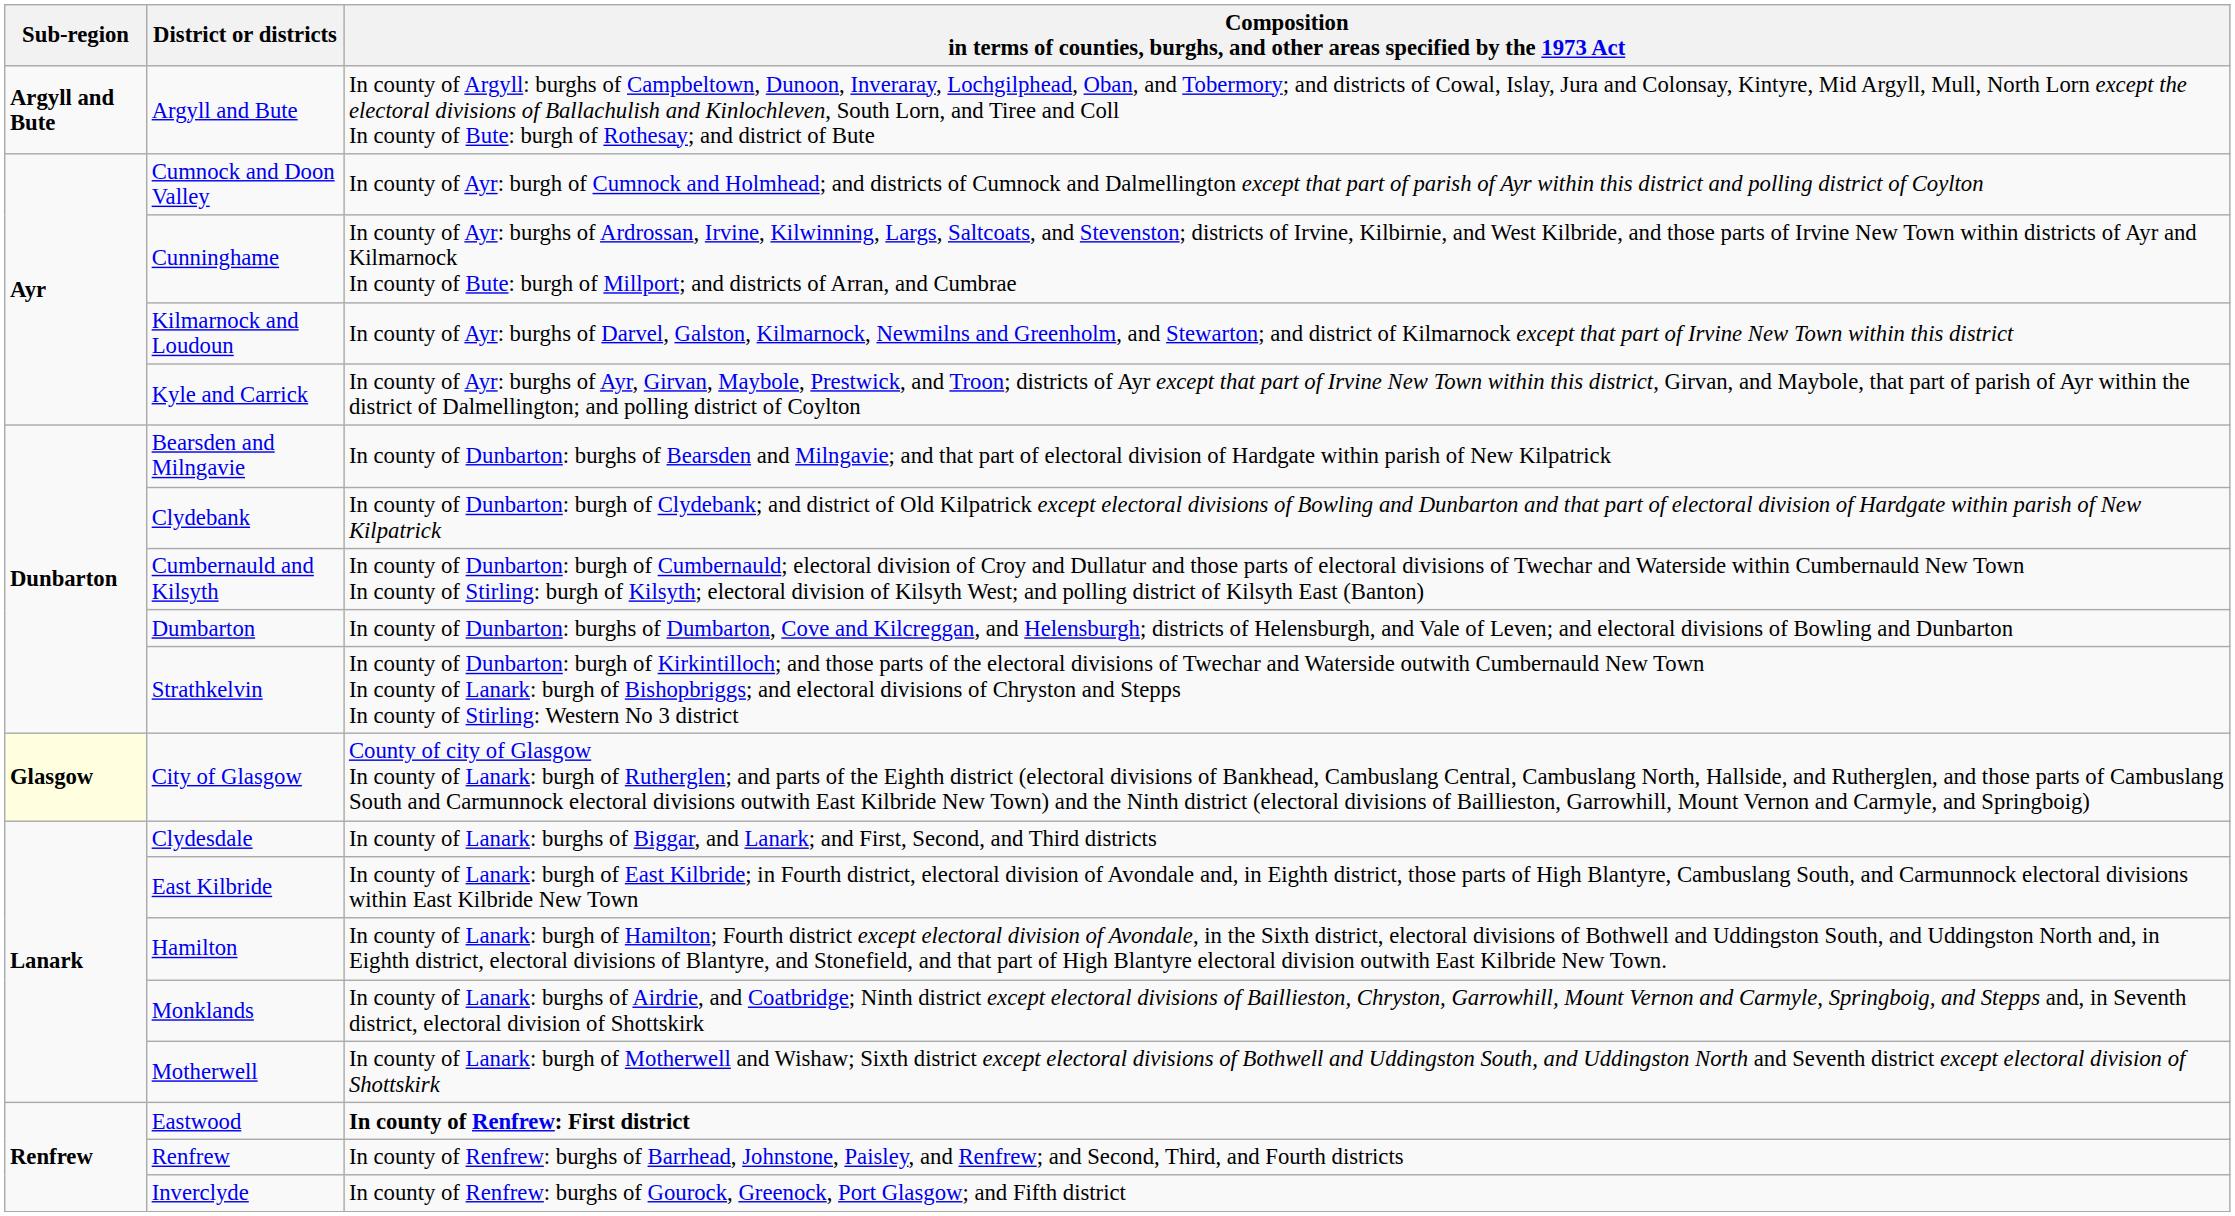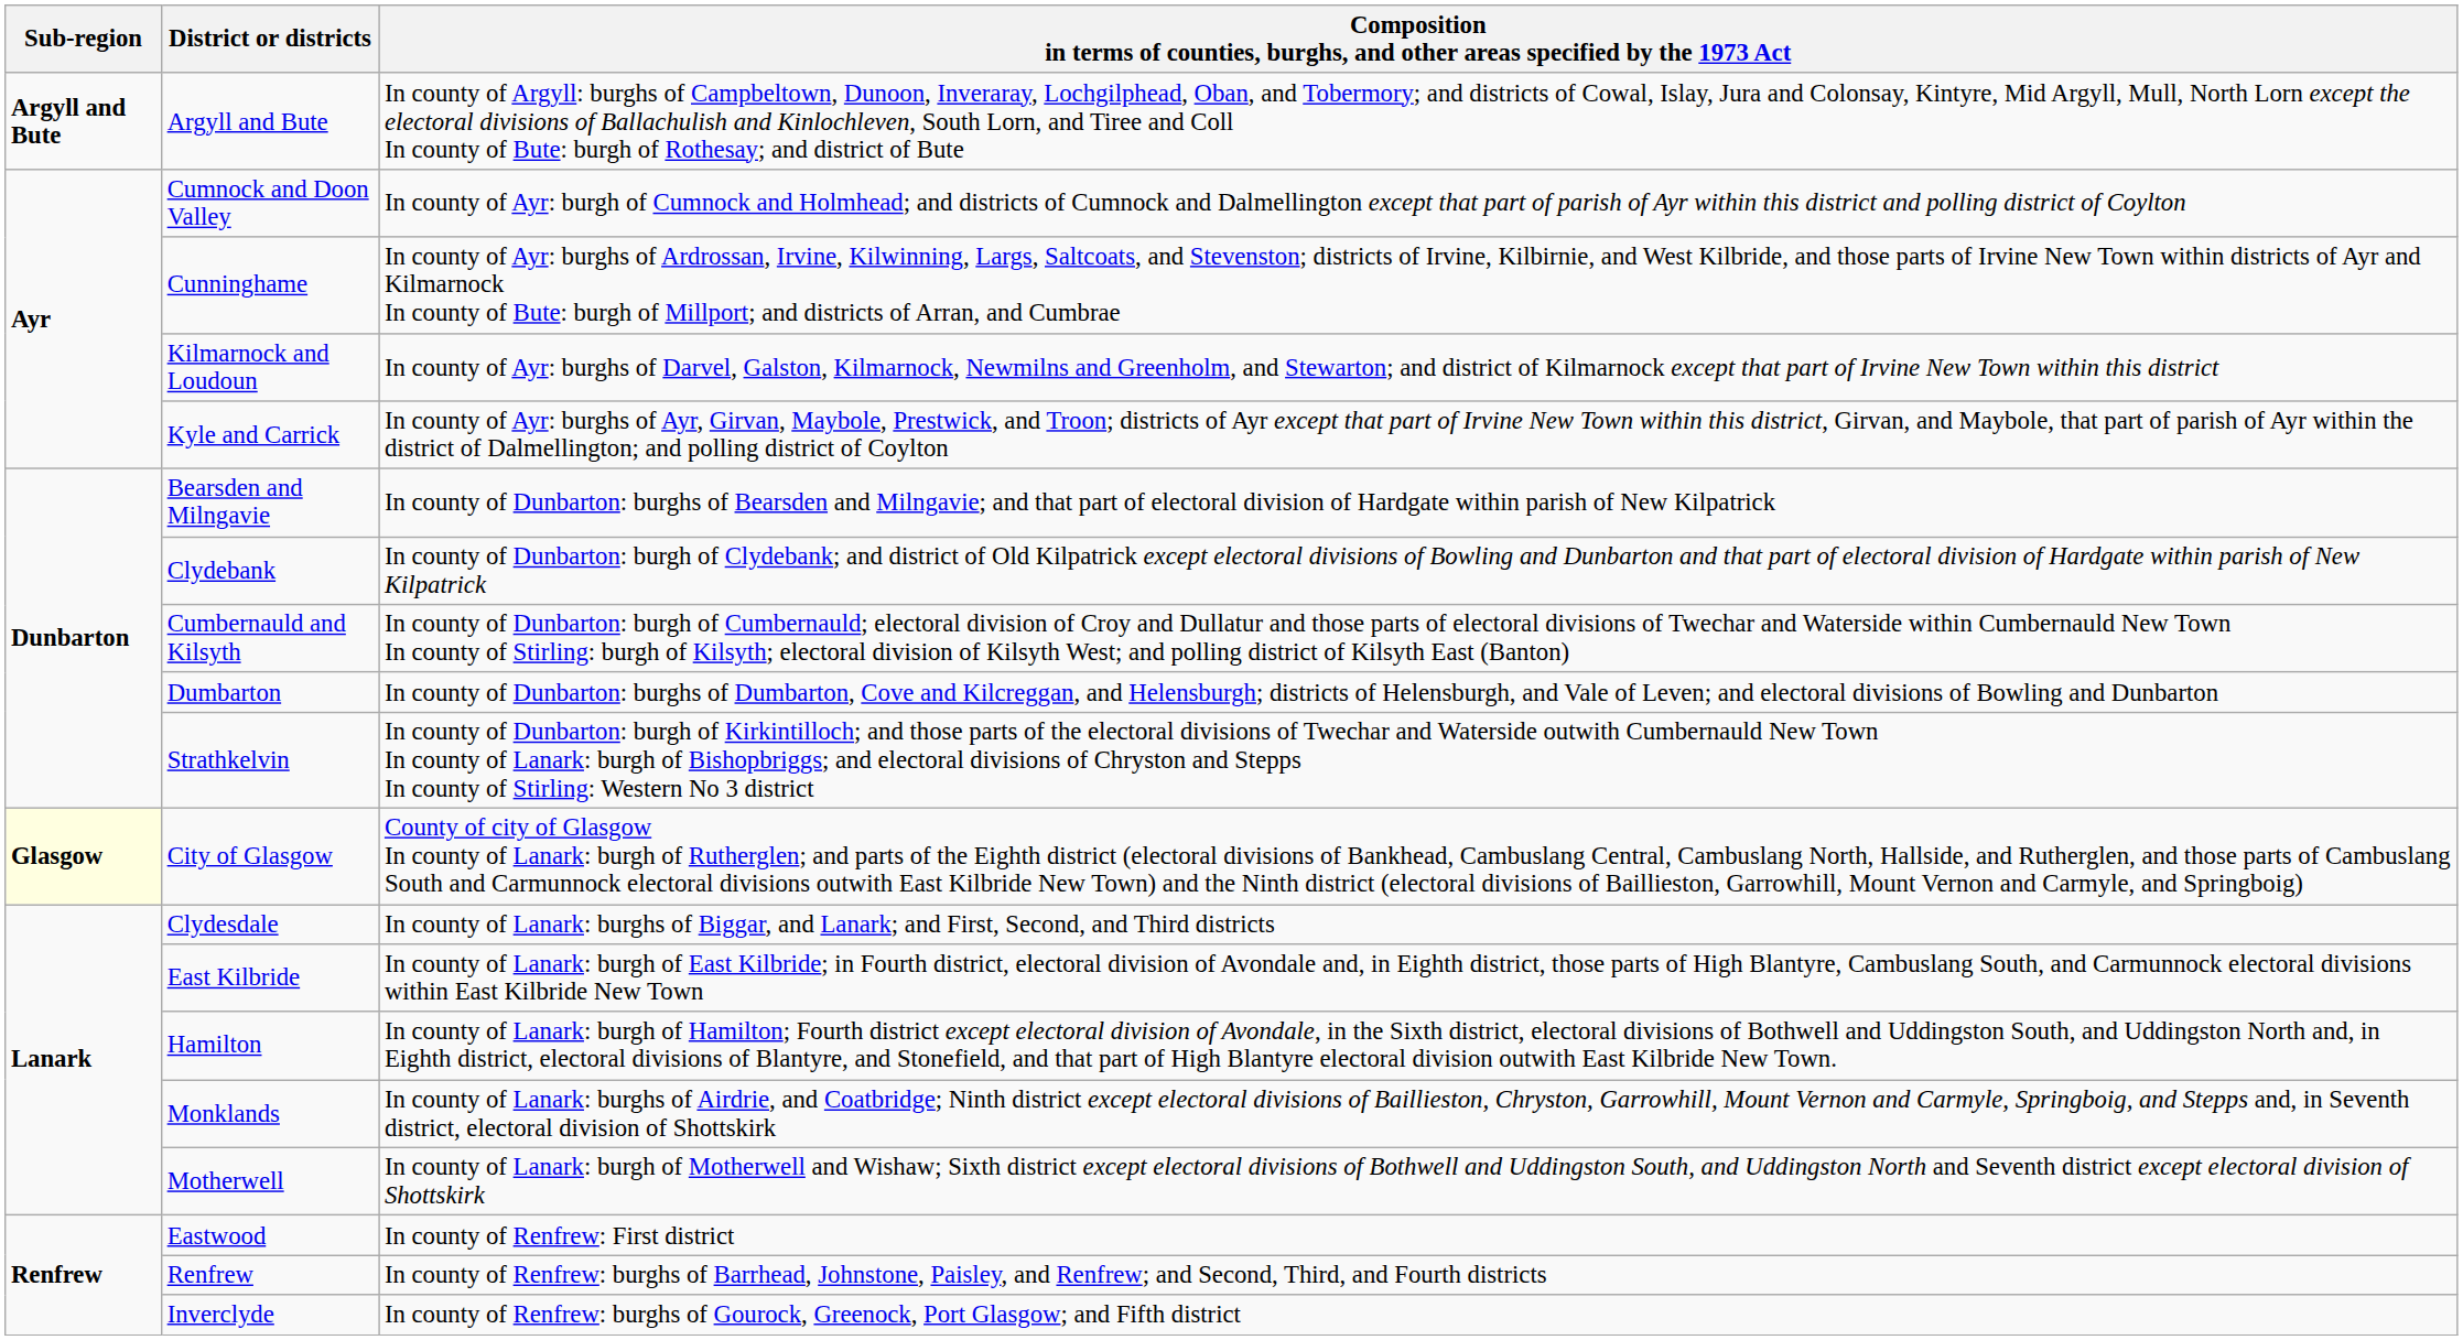Eastwood | column 3: bold -> normal
